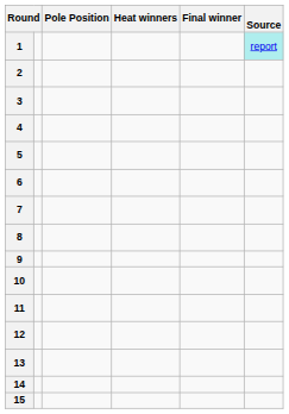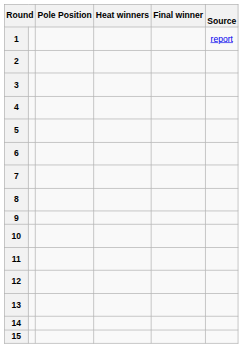1 | Source: paleturquoise background -> no background
